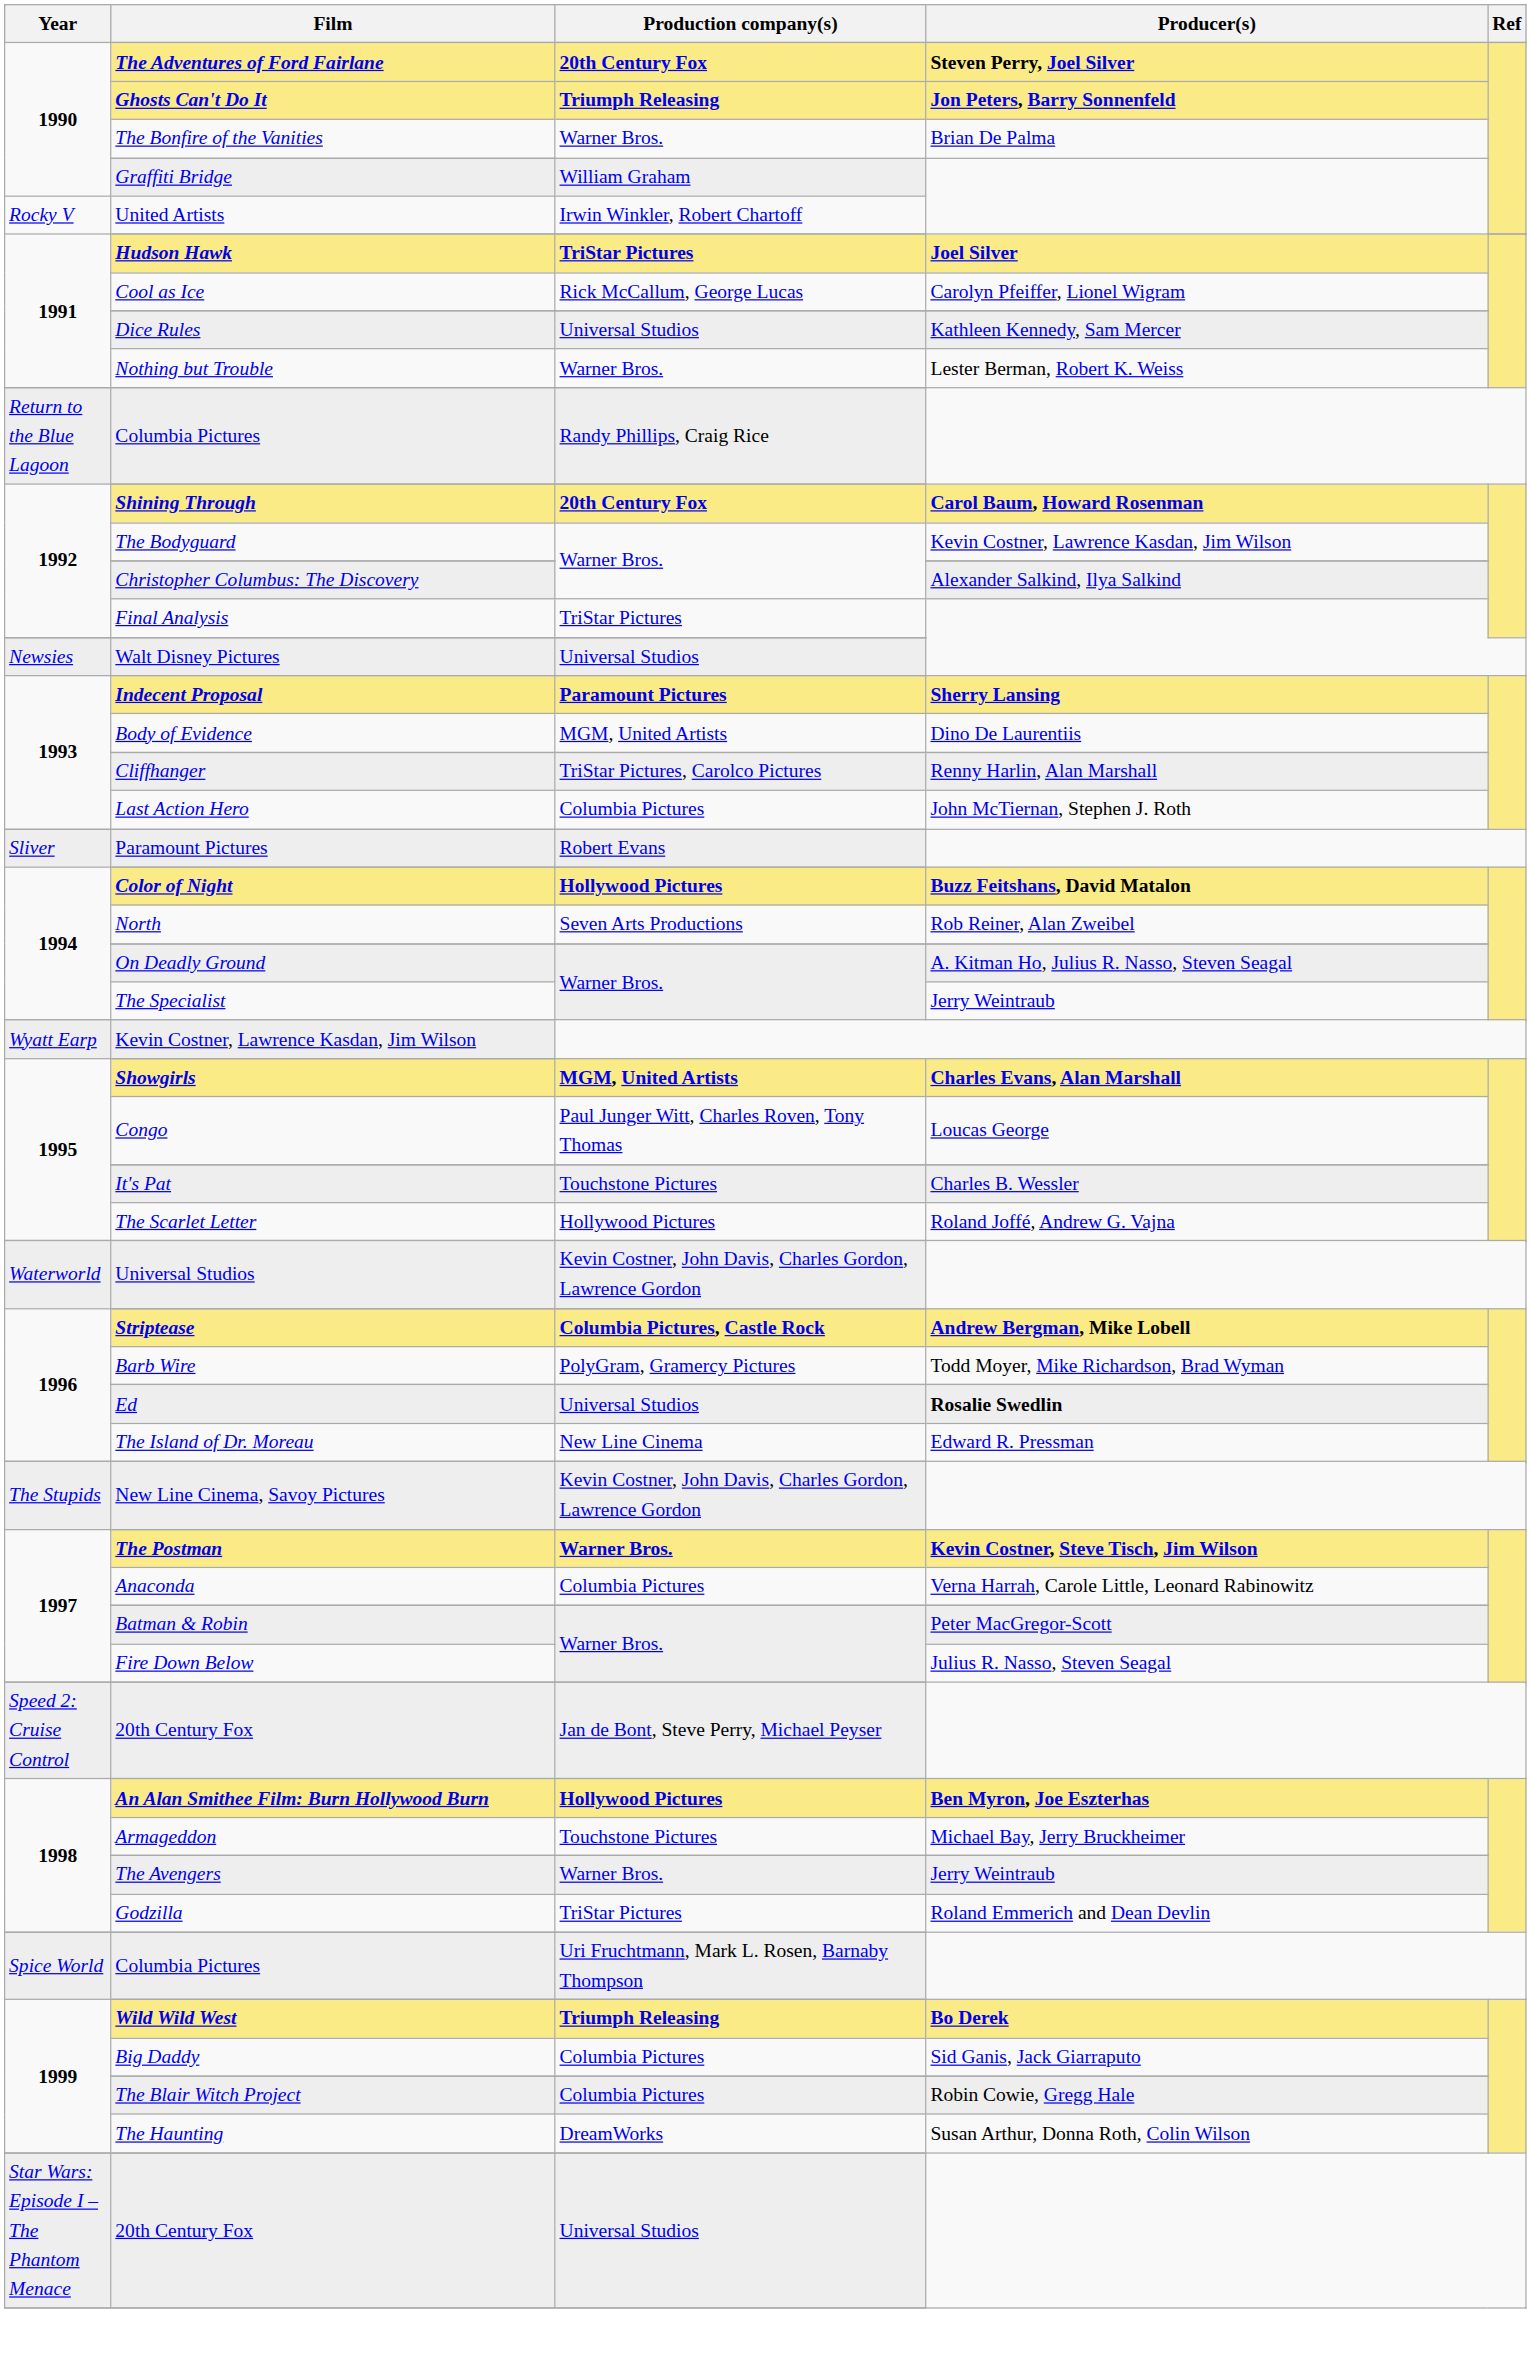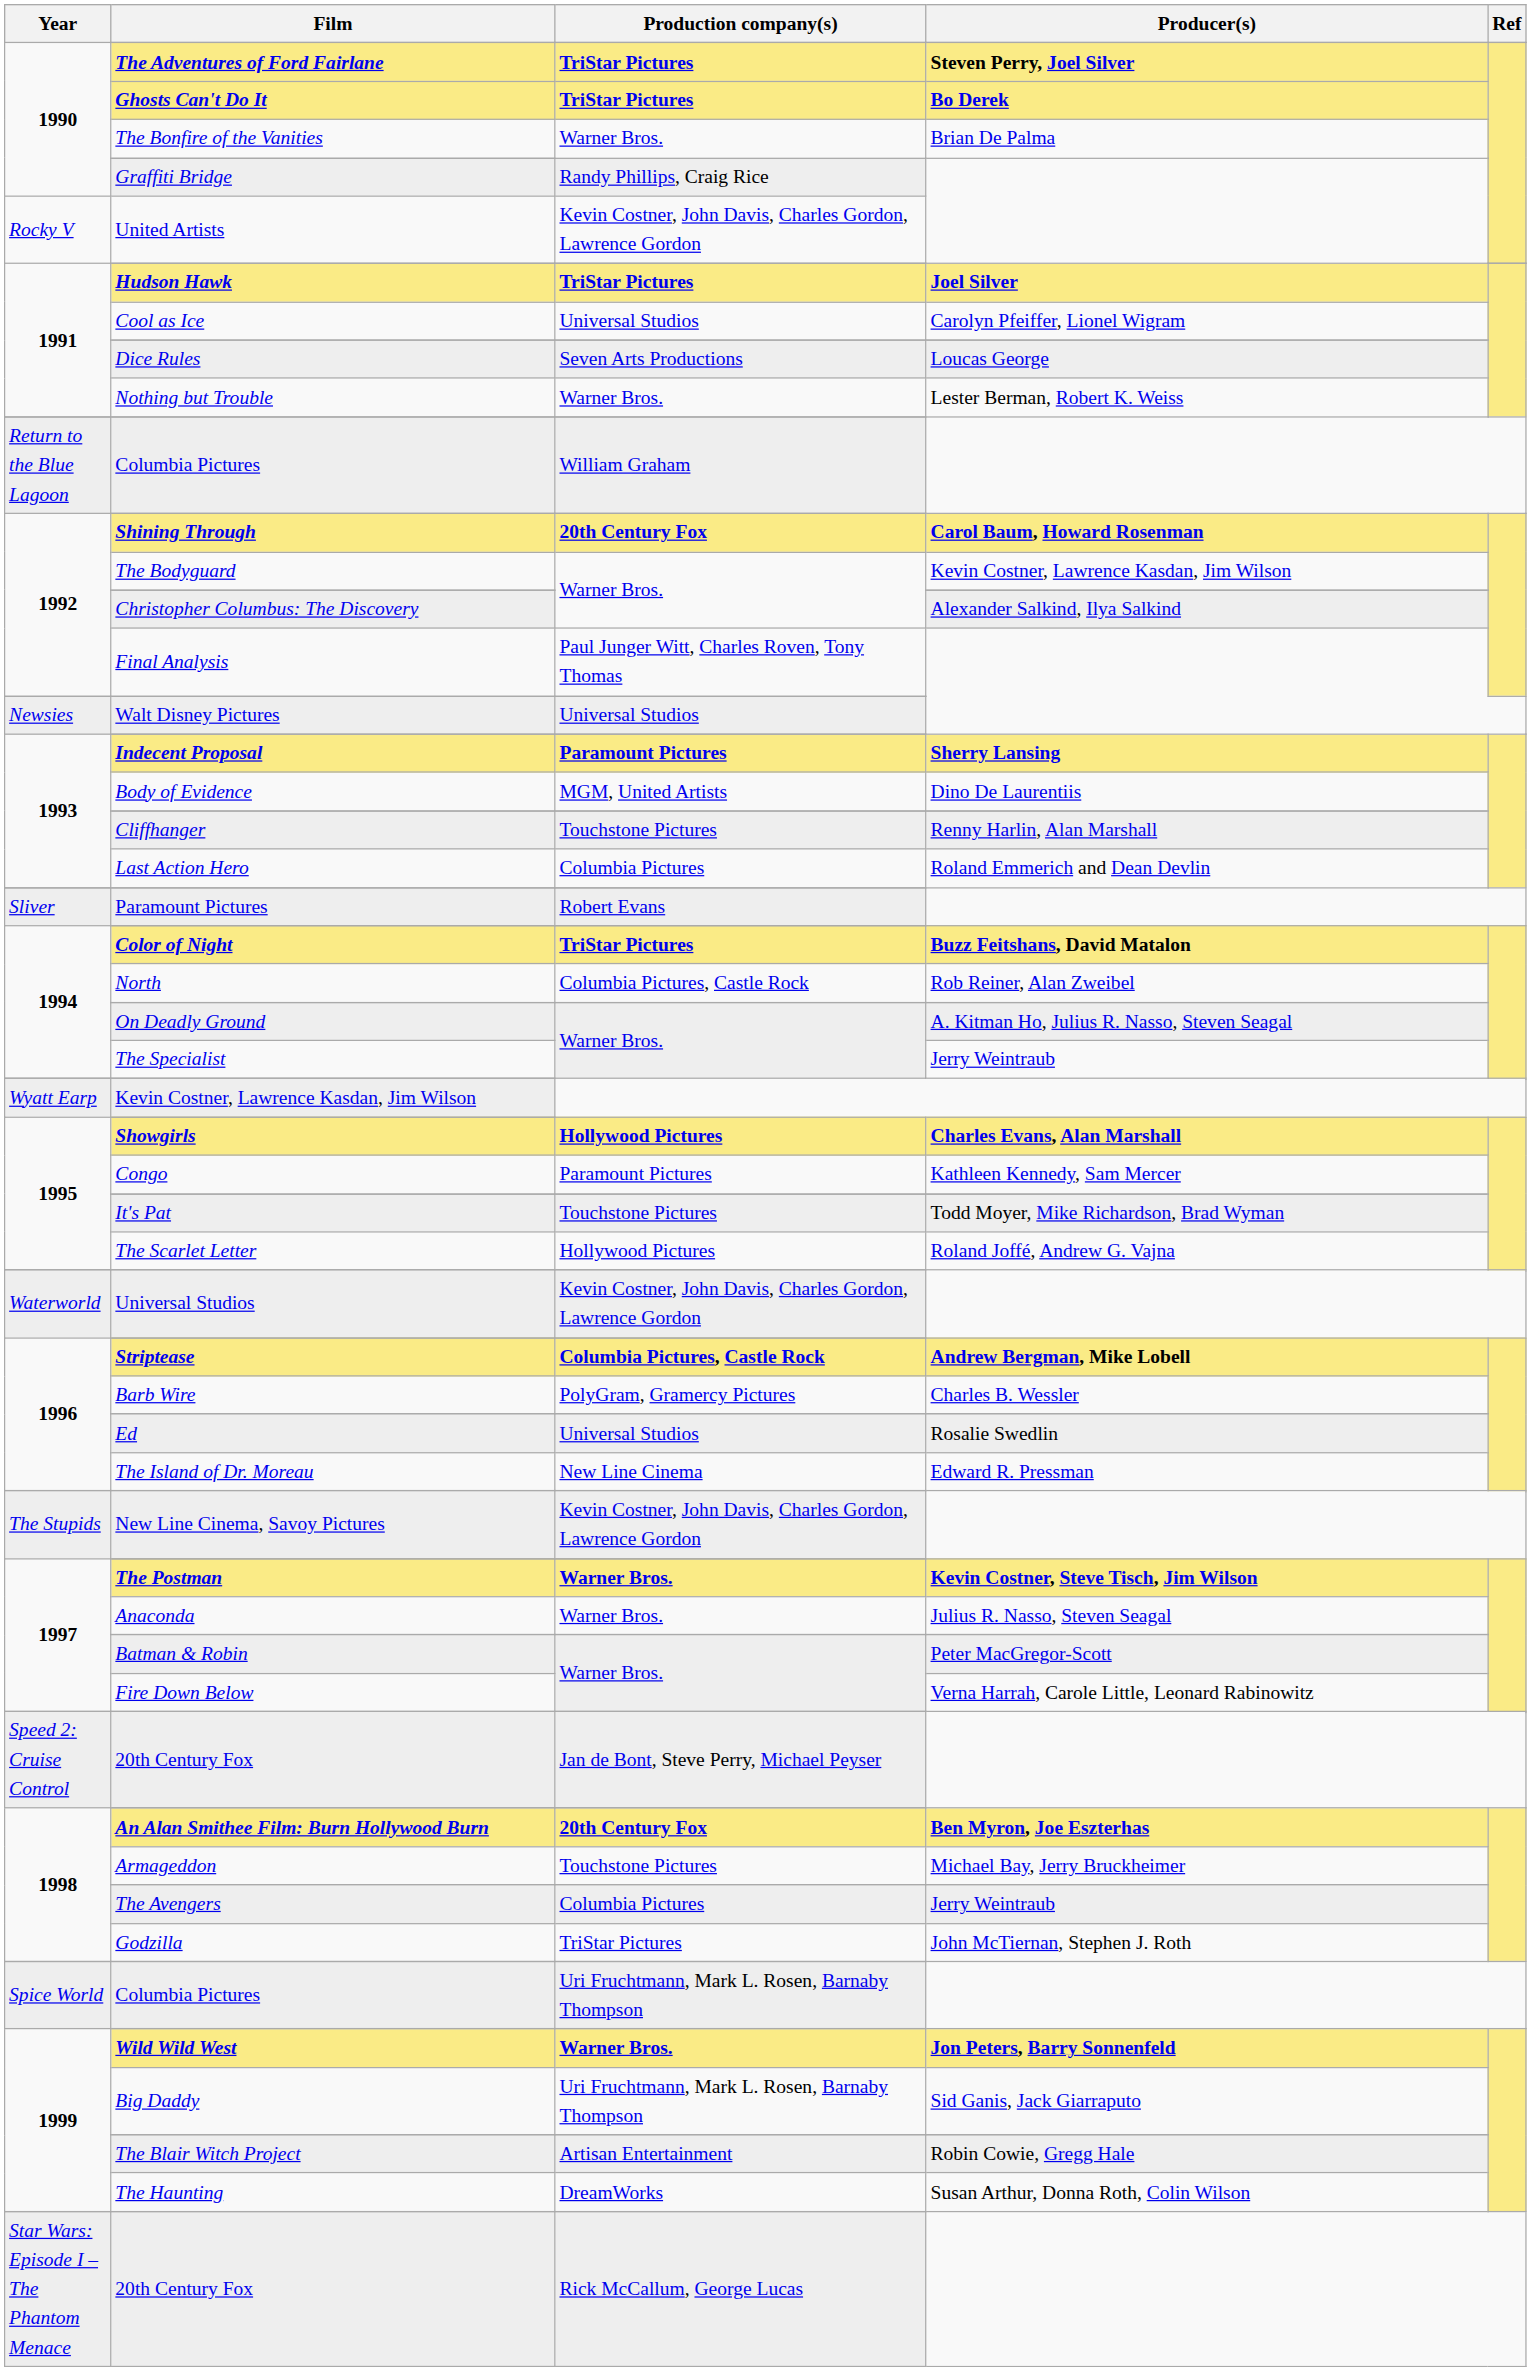The Adventures of Ford Fairlane | Production company(s): 20th Century Fox -> TriStar Pictures
Ghosts Can't Do It | Production company(s): Triumph Releasing -> TriStar Pictures
Ghosts Can't Do It | Producer(s): Jon Peters, Barry Sonnenfeld -> Bo Derek
Graffiti Bridge | Production company(s): William Graham -> Randy Phillips, Craig Rice
United Artists | Production company(s): Irwin Winkler, Robert Chartoff -> Kevin Costner, John Davis, Charles Gordon, Lawrence Gordon
Cool as Ice | Production company(s): Rick McCallum, George Lucas -> Universal Studios
Dice Rules | Production company(s): Universal Studios -> Seven Arts Productions
Dice Rules | Producer(s): Kathleen Kennedy, Sam Mercer -> Loucas George
Return to the Blue Lagoon / Columbia Pictures | Production company(s): Randy Phillips, Craig Rice -> William Graham
Final Analysis | Production company(s): TriStar Pictures -> Paul Junger Witt, Charles Roven, Tony Thomas
Cliffhanger | Production company(s): TriStar Pictures, Carolco Pictures -> Touchstone Pictures
Last Action Hero | Producer(s): John McTiernan, Stephen J. Roth -> Roland Emmerich and Dean Devlin
Color of Night | Production company(s): Hollywood Pictures -> TriStar Pictures
North | Production company(s): Seven Arts Productions -> Columbia Pictures, Castle Rock
Showgirls | Production company(s): MGM, United Artists -> Hollywood Pictures
Congo | Production company(s): Paul Junger Witt, Charles Roven, Tony Thomas -> Paramount Pictures
Congo | Producer(s): Loucas George -> Kathleen Kennedy, Sam Mercer
It's Pat | Producer(s): Charles B. Wessler -> Todd Moyer, Mike Richardson, Brad Wyman
Barb Wire | Producer(s): Todd Moyer, Mike Richardson, Brad Wyman -> Charles B. Wessler
Ed | Producer(s): bold -> normal
Anaconda | Production company(s): Columbia Pictures -> Warner Bros.
Anaconda | Producer(s): Verna Harrah, Carole Little, Leonard Rabinowitz -> Julius R. Nasso, Steven Seagal
Fire Down Below | Producer(s): Julius R. Nasso, Steven Seagal -> Verna Harrah, Carole Little, Leonard Rabinowitz
An Alan Smithee Film: Burn Hollywood Burn | Production company(s): Hollywood Pictures -> 20th Century Fox
The Avengers | Production company(s): Warner Bros. -> Columbia Pictures
Godzilla | Producer(s): Roland Emmerich and Dean Devlin -> John McTiernan, Stephen J. Roth
Wild Wild West | Production company(s): Triumph Releasing -> Warner Bros.
Wild Wild West | Producer(s): Bo Derek -> Jon Peters, Barry Sonnenfeld
Big Daddy | Production company(s): Columbia Pictures -> Uri Fruchtmann, Mark L. Rosen, Barnaby Thompson
The Blair Witch Project | Production company(s): Columbia Pictures -> Artisan Entertainment
Star Wars: Episode I – The Phantom Menace / 20th Century Fox | Production company(s): Universal Studios -> Rick McCallum, George Lucas
